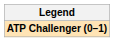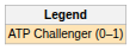row 2 | column 1: bold -> normal
